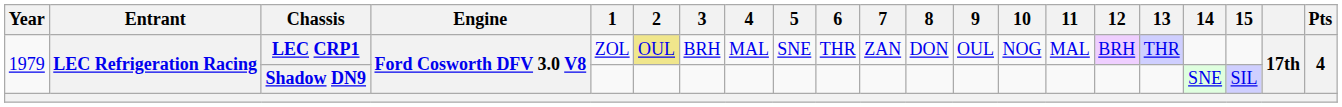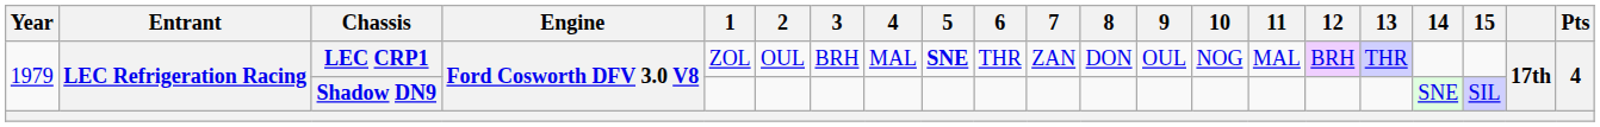LEC CRP1 | 2: khaki background -> no background
LEC CRP1 | 5: normal -> bold
